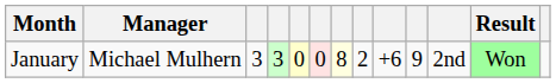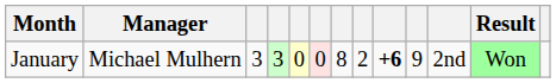January | column 7: lightyellow background -> no background
January | column 9: normal -> bold
